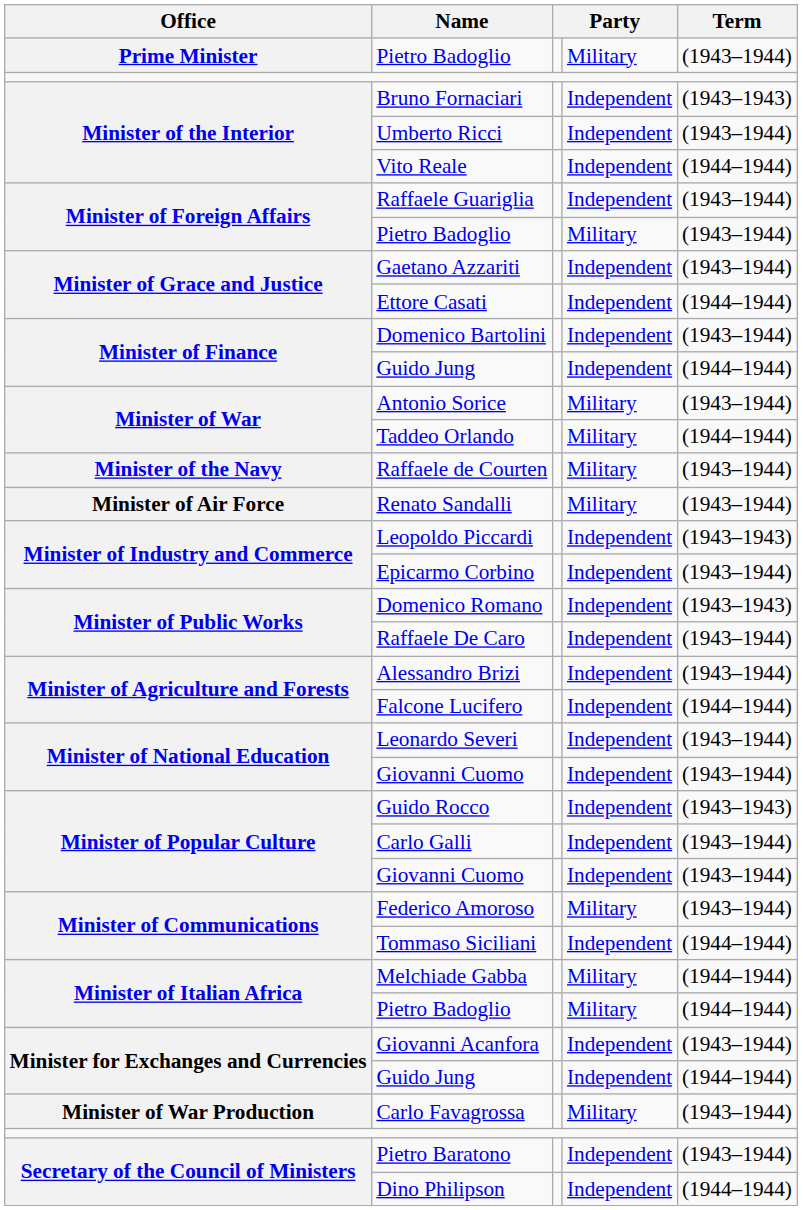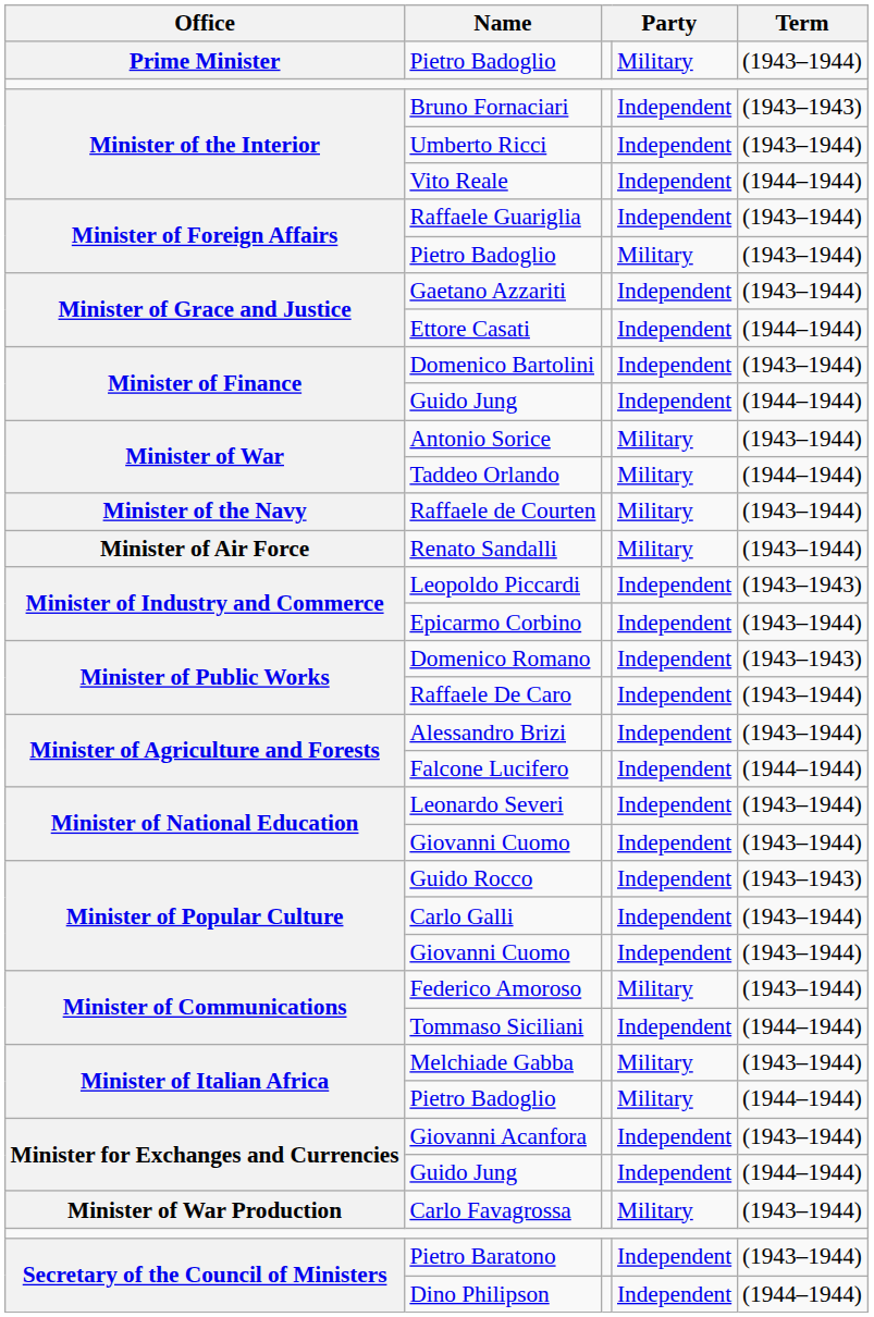Melchiade Gabba | Term: (1944–1944) -> (1943–1944)
